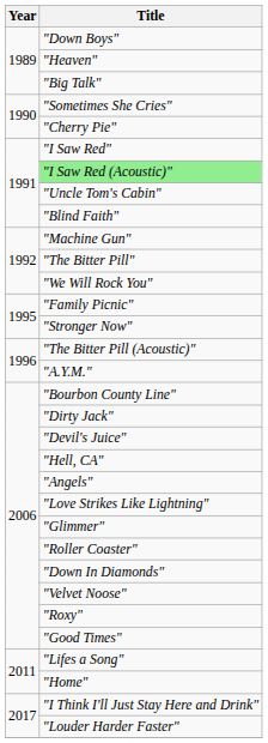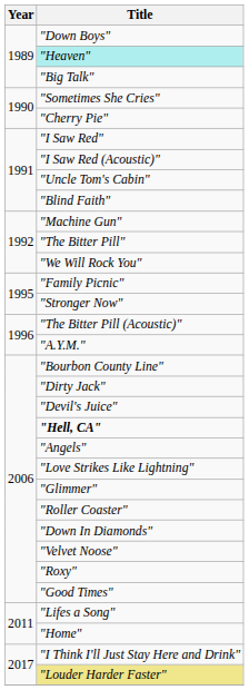"Heaven" | Title: no background -> paleturquoise background
"I Saw Red (Acoustic)" | Title: lightgreen background -> no background
"Hell, CA" | Title: normal -> bold
"Louder Harder Faster" | Title: no background -> khaki background
